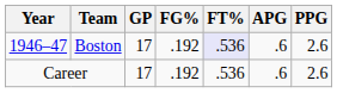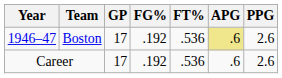1946–47 | FT%: lavender background -> no background
1946–47 | APG: no background -> khaki background
